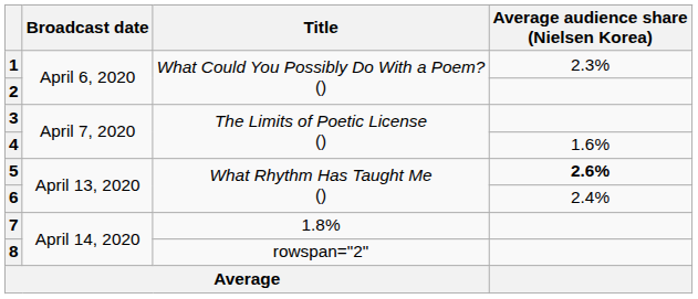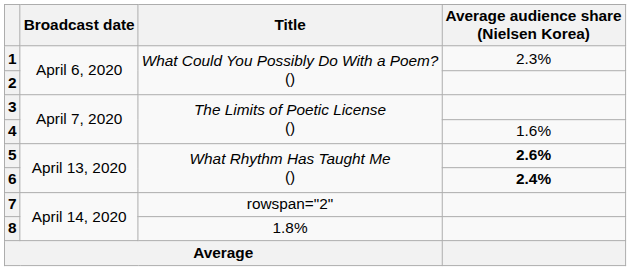6 | Average audience share (Nielsen Korea): normal -> bold
7 | Title: 1.8% -> rowspan="2"
8 | Title: rowspan="2" -> 1.8%
